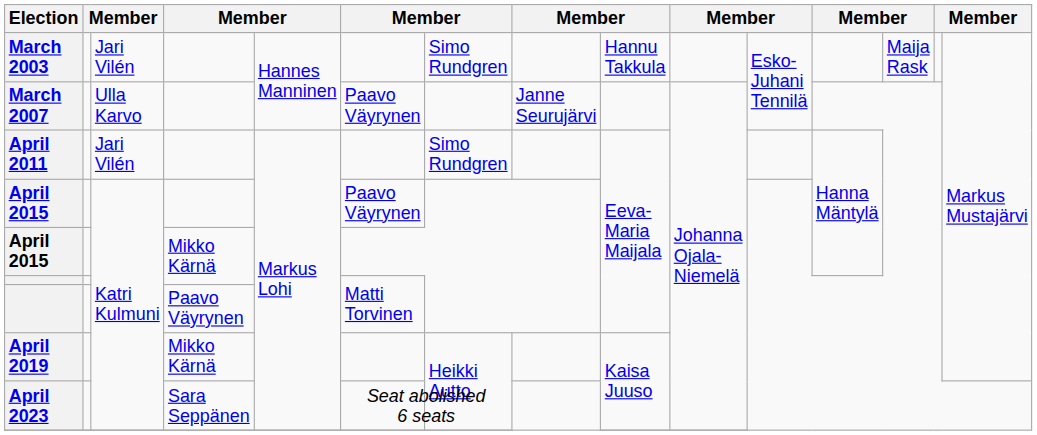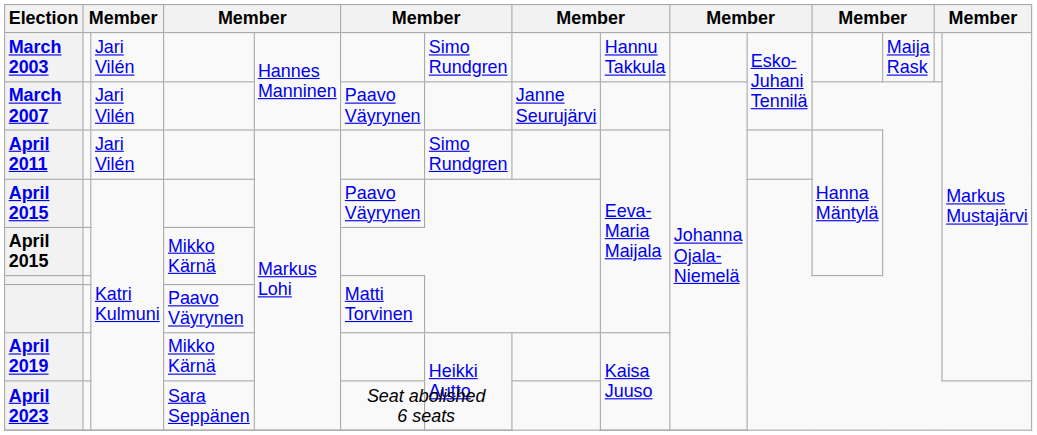March 2007 | column 3: Ulla Karvo -> Jari Vilén
